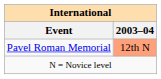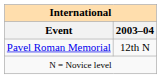Pavel Roman Memorial | 2003–04: lightsalmon background -> no background
